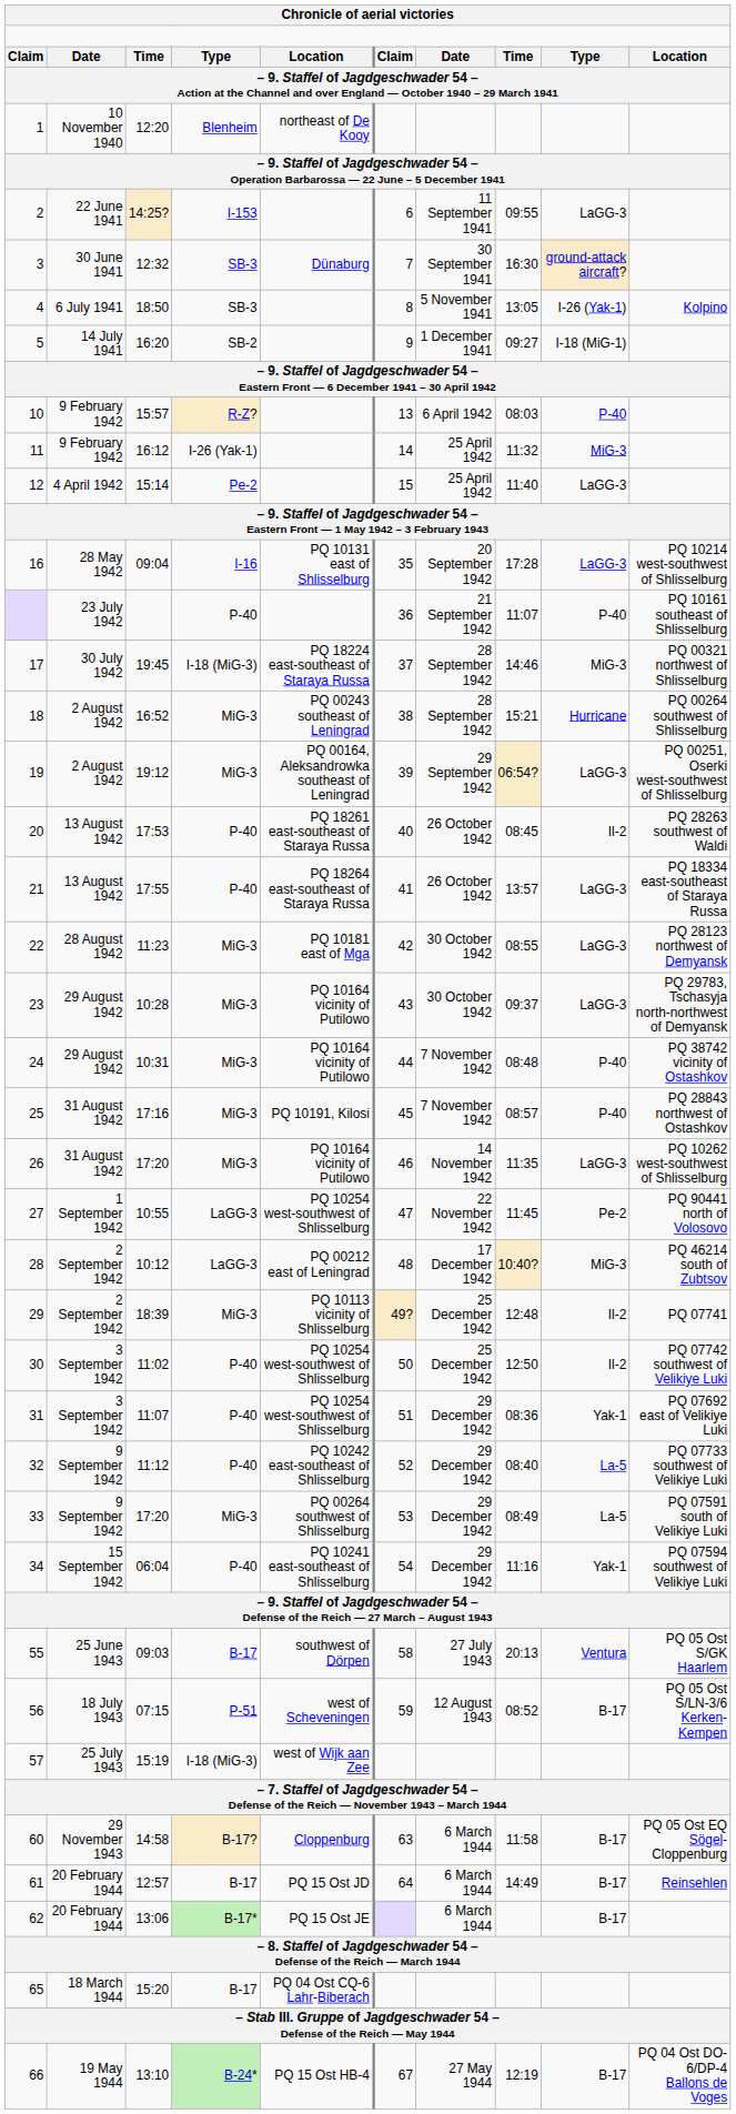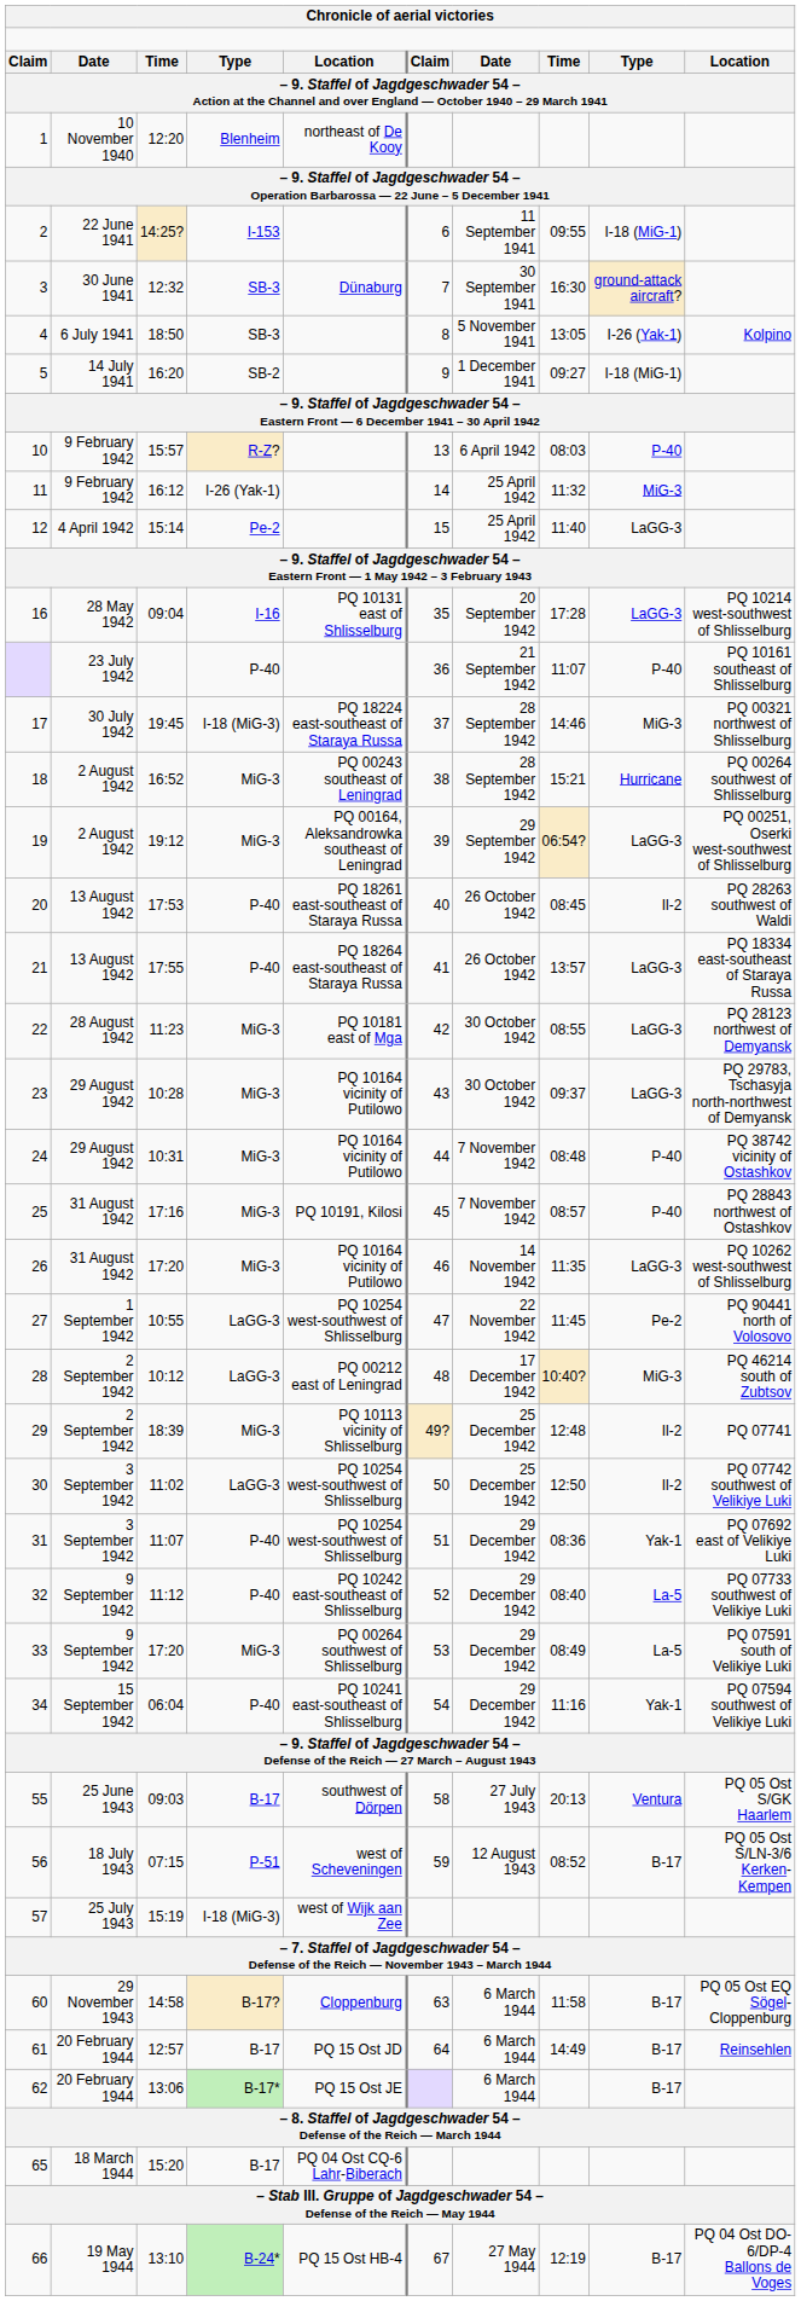2 | column 9: LaGG-3 -> I-18 (MiG-1)
30 | column 4: P-40 -> LaGG-3
